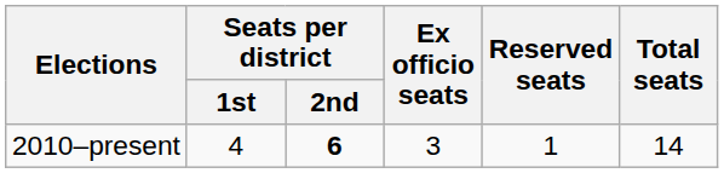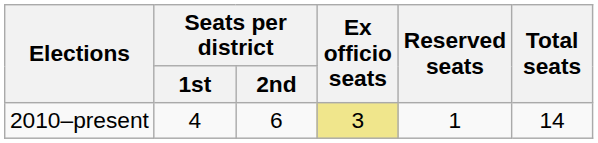2010–present | Seats per district / 2nd: bold -> normal
2010–present | Ex officio seats: no background -> khaki background
